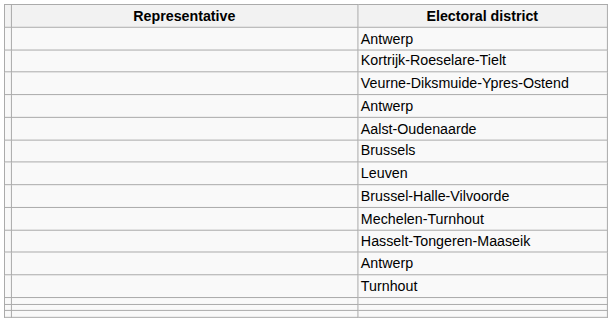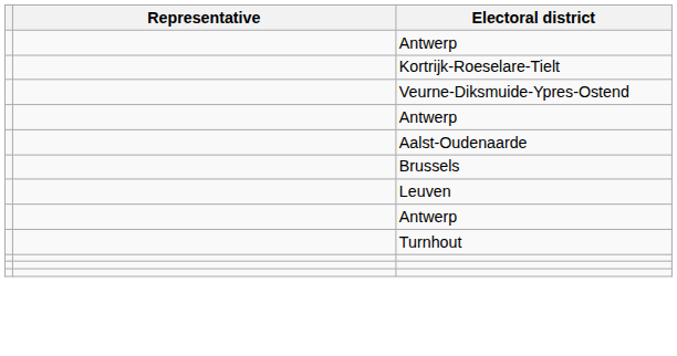- row: Brussel-Halle-Vilvoorde
- row: Mechelen-Turnhout
- row: Hasselt-Tongeren-Maaseik
